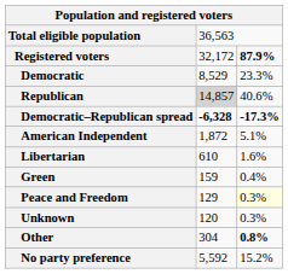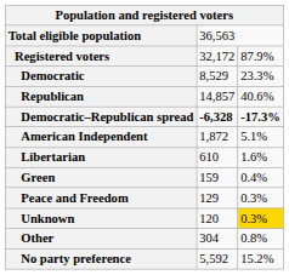Registered voters | column 3: bold -> normal
Republican | column 2: lightgrey background -> no background
Peace and Freedom | column 3: lightyellow background -> no background
Unknown | column 3: no background -> gold background
Other | column 3: bold -> normal
